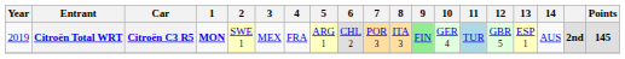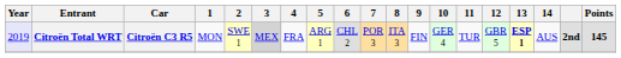row 2 | Year: no background -> lavender background
row 2 | 1: bold -> normal
row 2 | 3: no background -> lightgrey background
row 2 | 9: lightgreen background -> no background
row 2 | 11: lightblue background -> no background
row 2 | 13: normal -> bold
